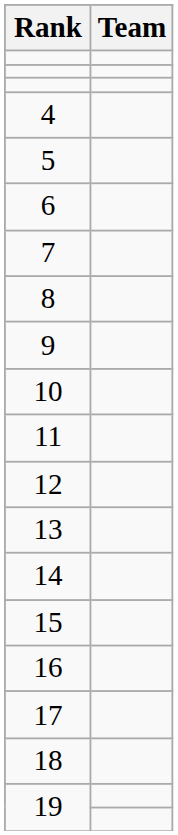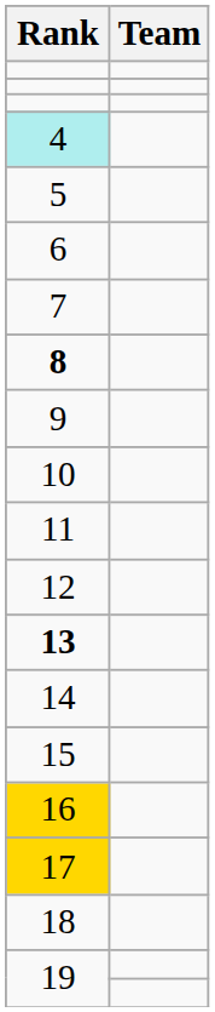row 5 | Rank: no background -> paleturquoise background
row 9 | Rank: normal -> bold
row 14 | Rank: normal -> bold
row 17 | Rank: no background -> gold background
row 18 | Rank: no background -> gold background
